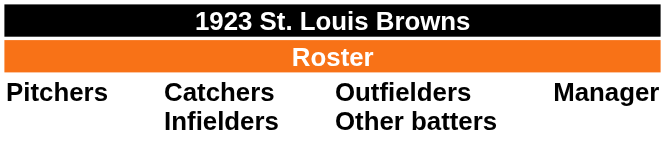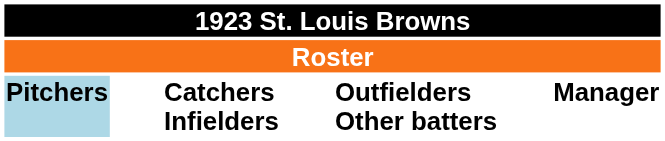Pitchers | column 1: no background -> lightblue background
